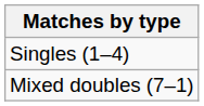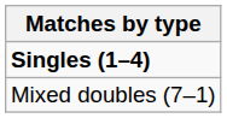row 2 | column 1: normal -> bold
